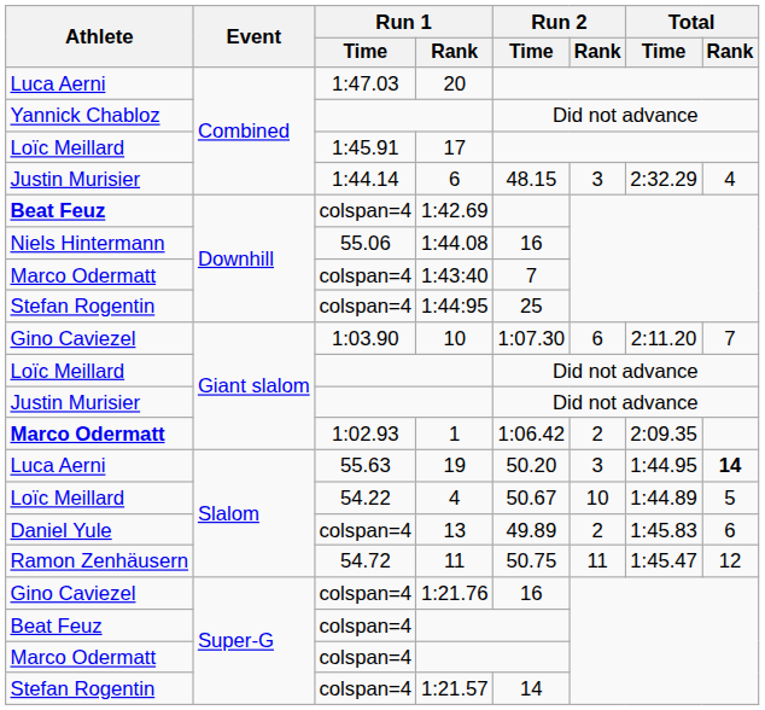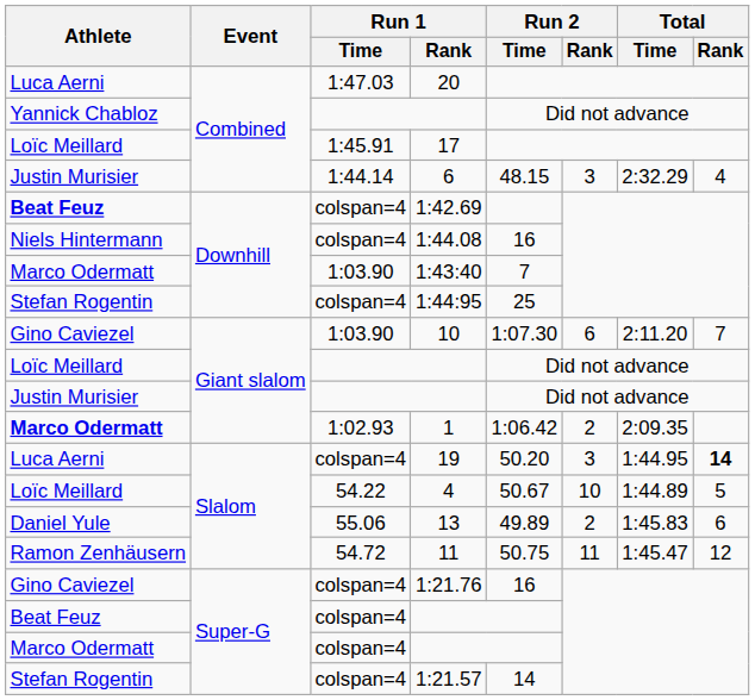1:44.08 | Run 1 / Time: 55.06 -> colspan=4
1:43:40 | Run 1 / Time: colspan=4 -> 1:03.90
19 | Run 1 / Time: 55.63 -> colspan=4
13 | Run 1 / Time: colspan=4 -> 55.06
